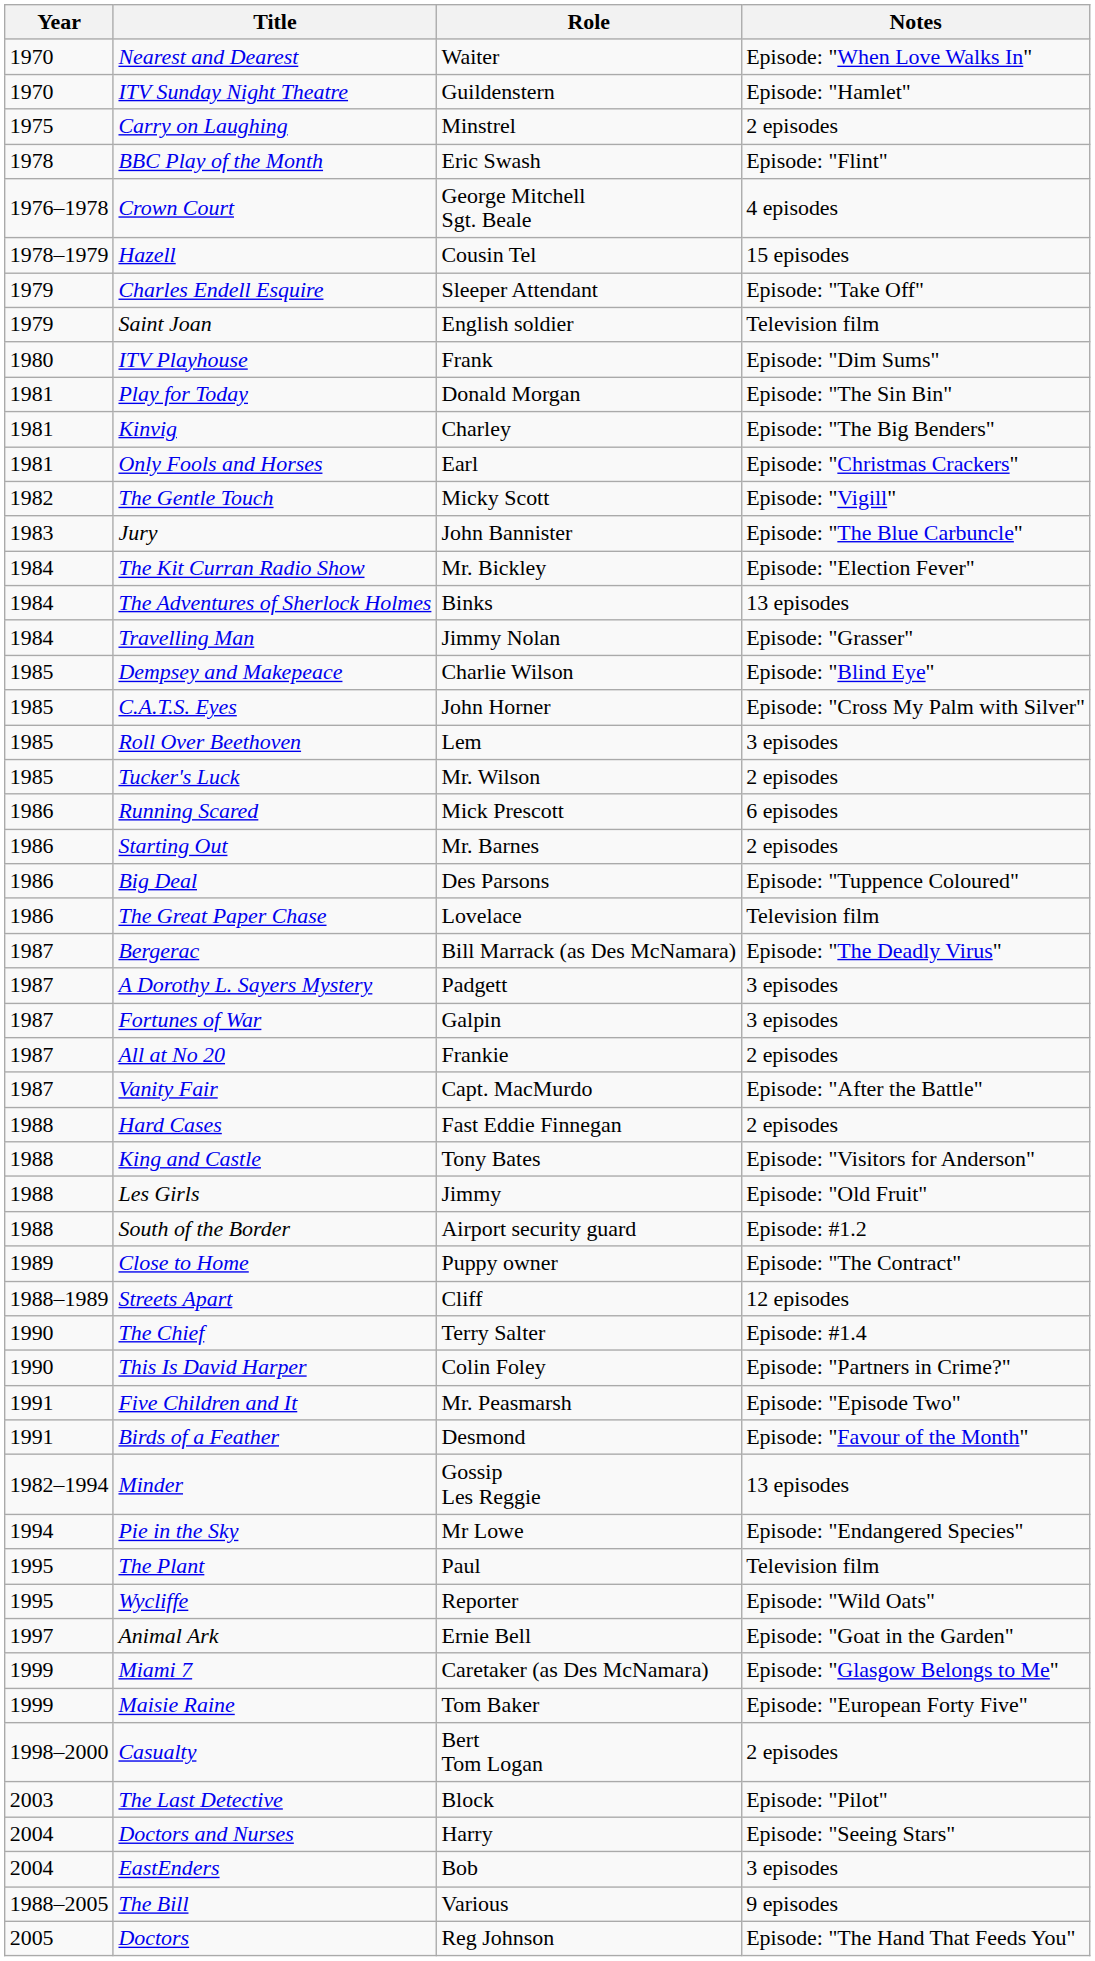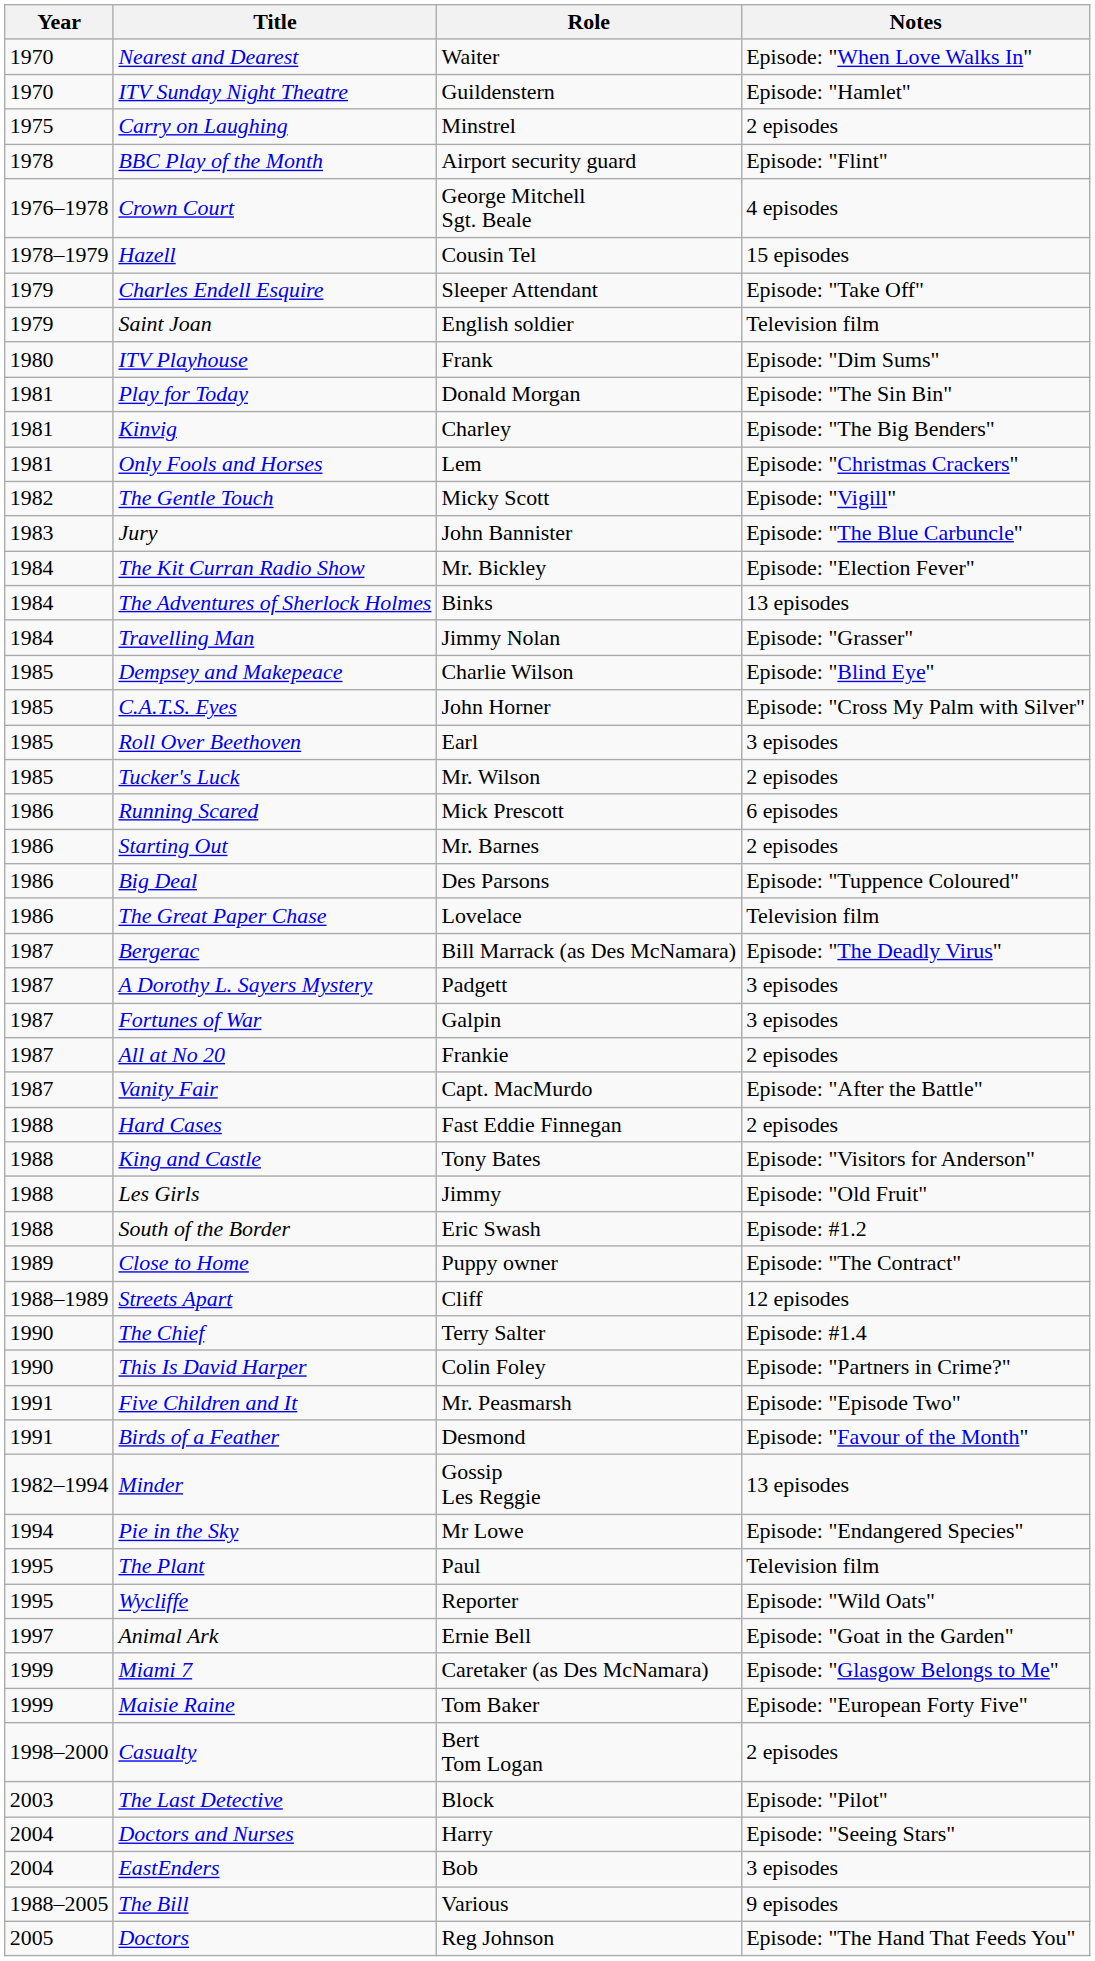BBC Play of the Month | Role: Eric Swash -> Airport security guard
Only Fools and Horses | Role: Earl -> Lem
Roll Over Beethoven | Role: Lem -> Earl
South of the Border | Role: Airport security guard -> Eric Swash
